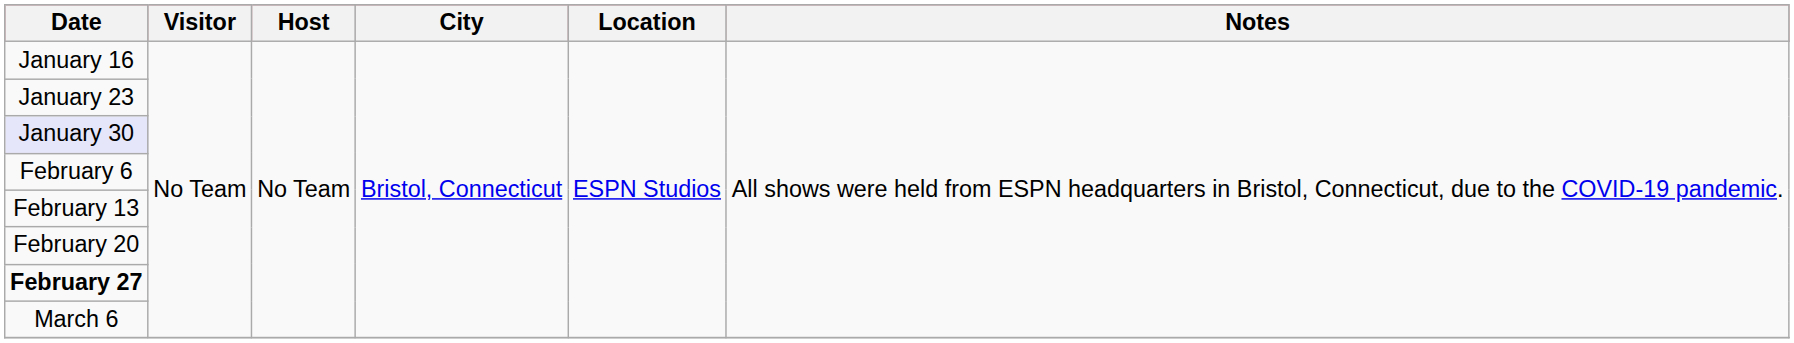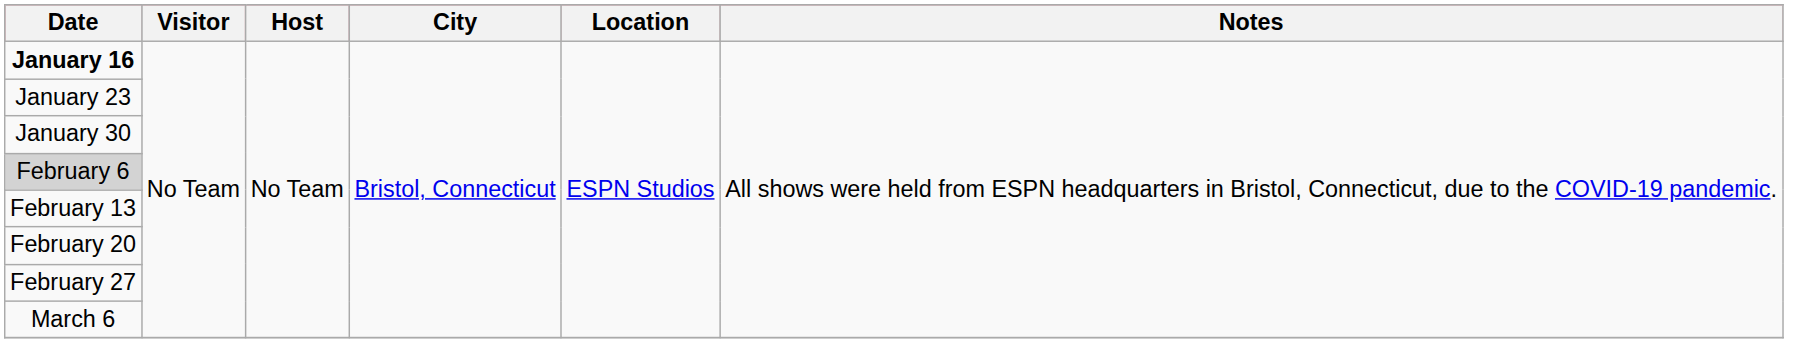January 16 | Date: normal -> bold
January 30 | Date: lavender background -> no background
February 6 | Date: no background -> lightgrey background
February 27 | Date: bold -> normal
